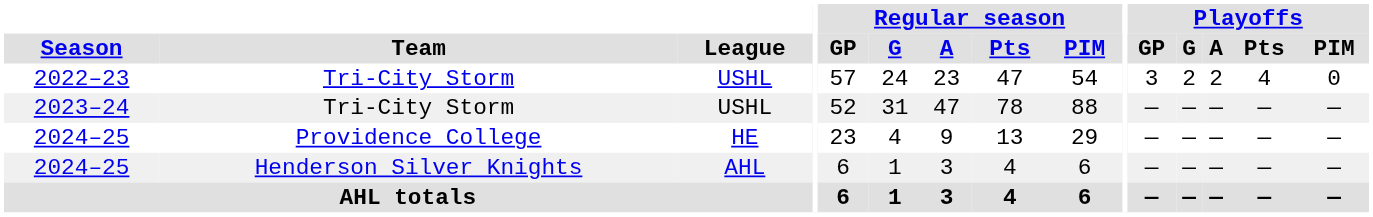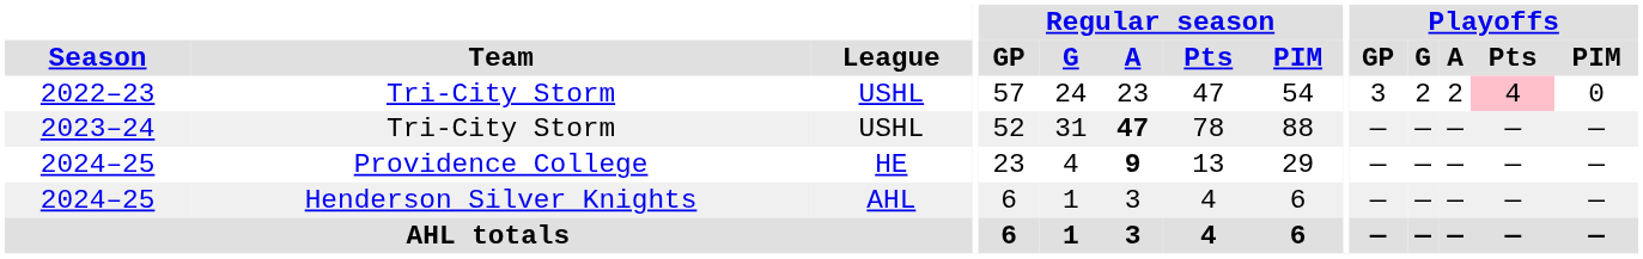2022–23 | Playoffs / Pts: no background -> pink background
2023–24 | Regular season / A: normal -> bold
2024–25 / Providence College | Regular season / A: normal -> bold
